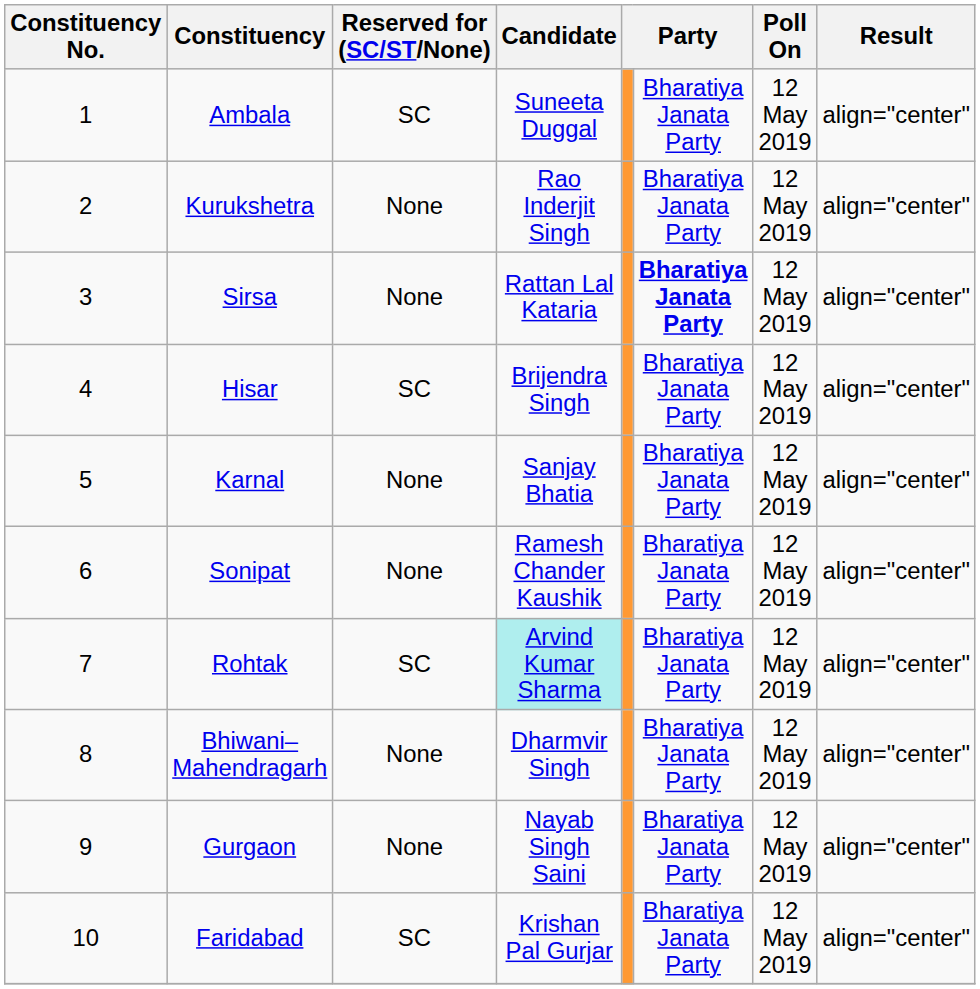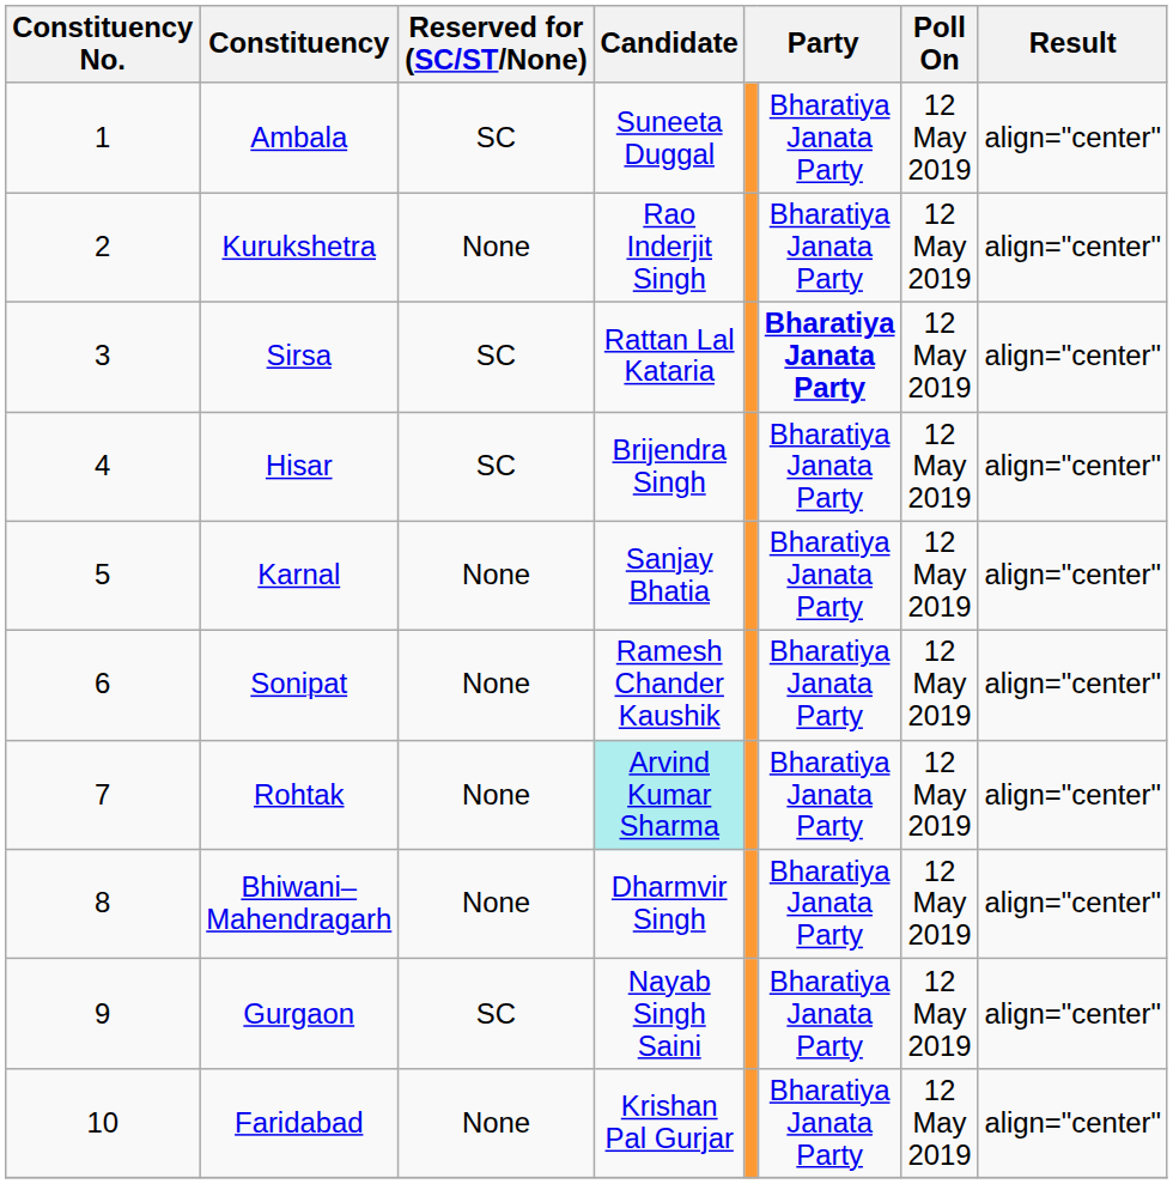Sirsa | Reserved for (SC/ST/None): None -> SC
Rohtak | Reserved for (SC/ST/None): SC -> None
Gurgaon | Reserved for (SC/ST/None): None -> SC
Faridabad | Reserved for (SC/ST/None): SC -> None
